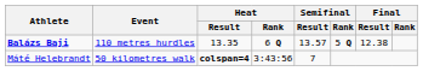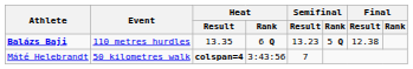Balázs Baji | Semifinal / Result: 13.57 -> 13.23
